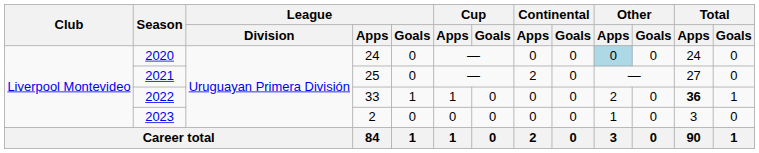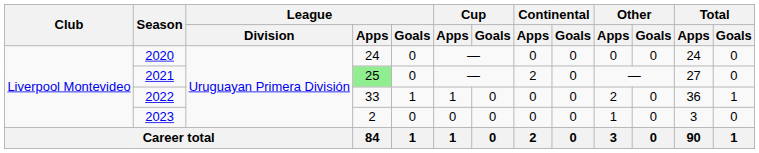2020 | Other / Apps: lightblue background -> no background
2021 | League / Apps: no background -> lightgreen background
2022 | Total / Apps: bold -> normal
